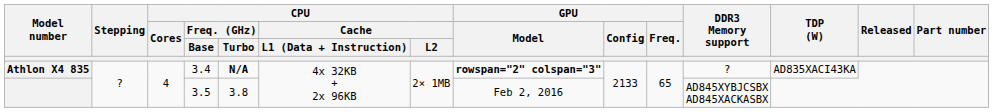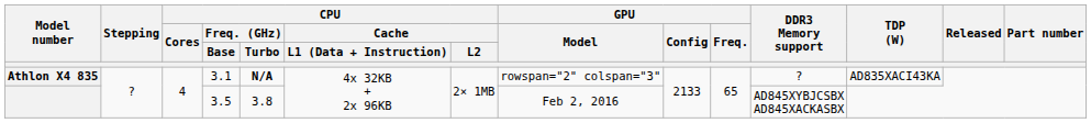Athlon X4 835 | CPU / Freq. (GHz) / Base: 3.4 -> 3.1
Athlon X4 835 | GPU / Model: bold -> normal
